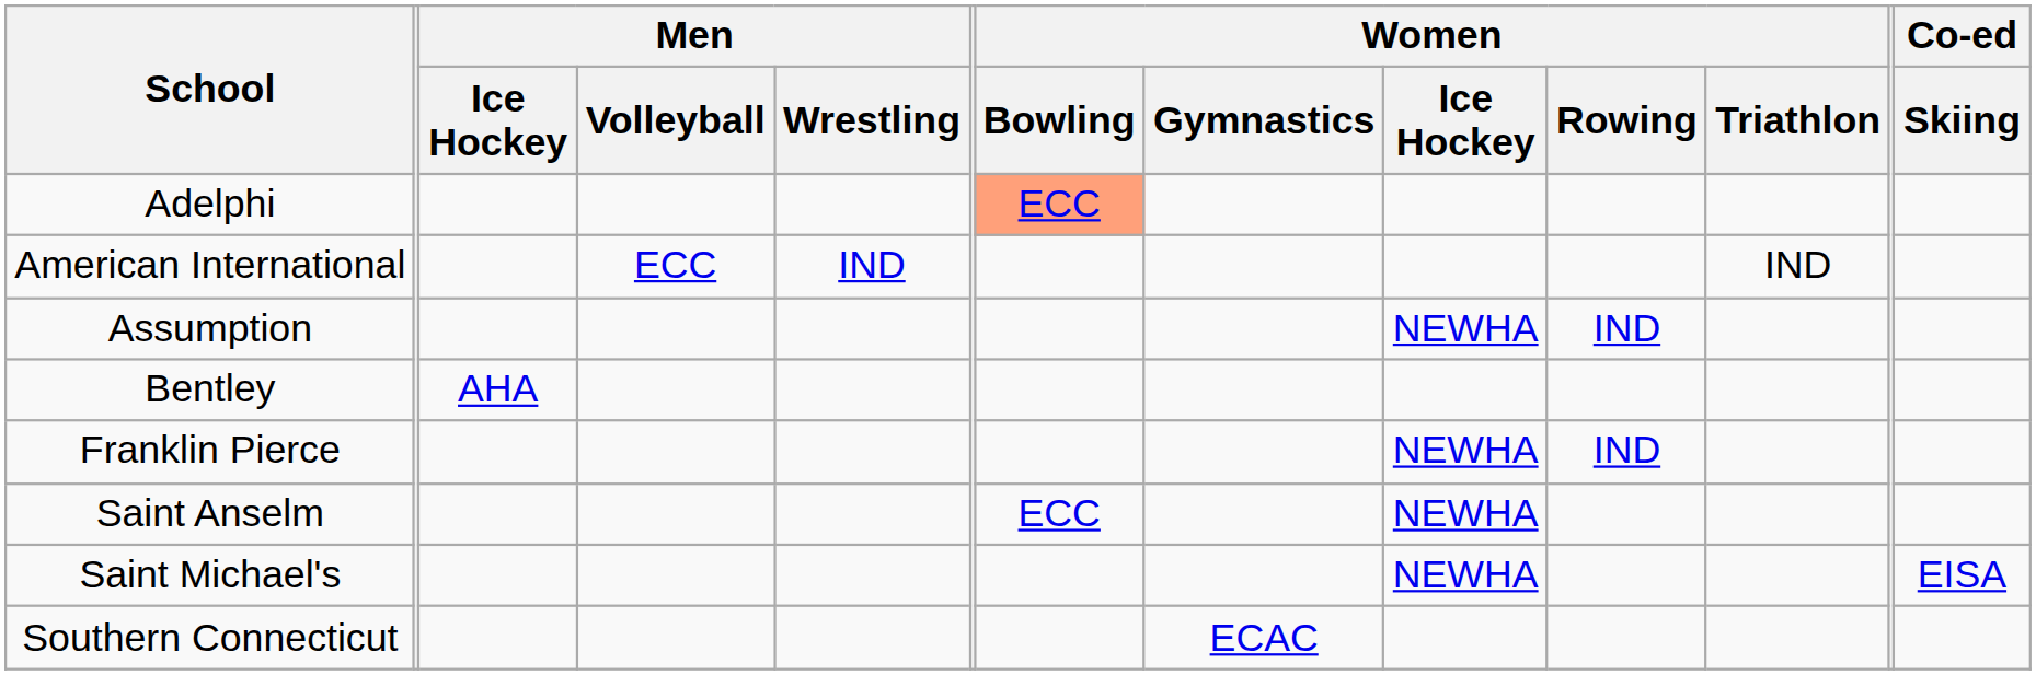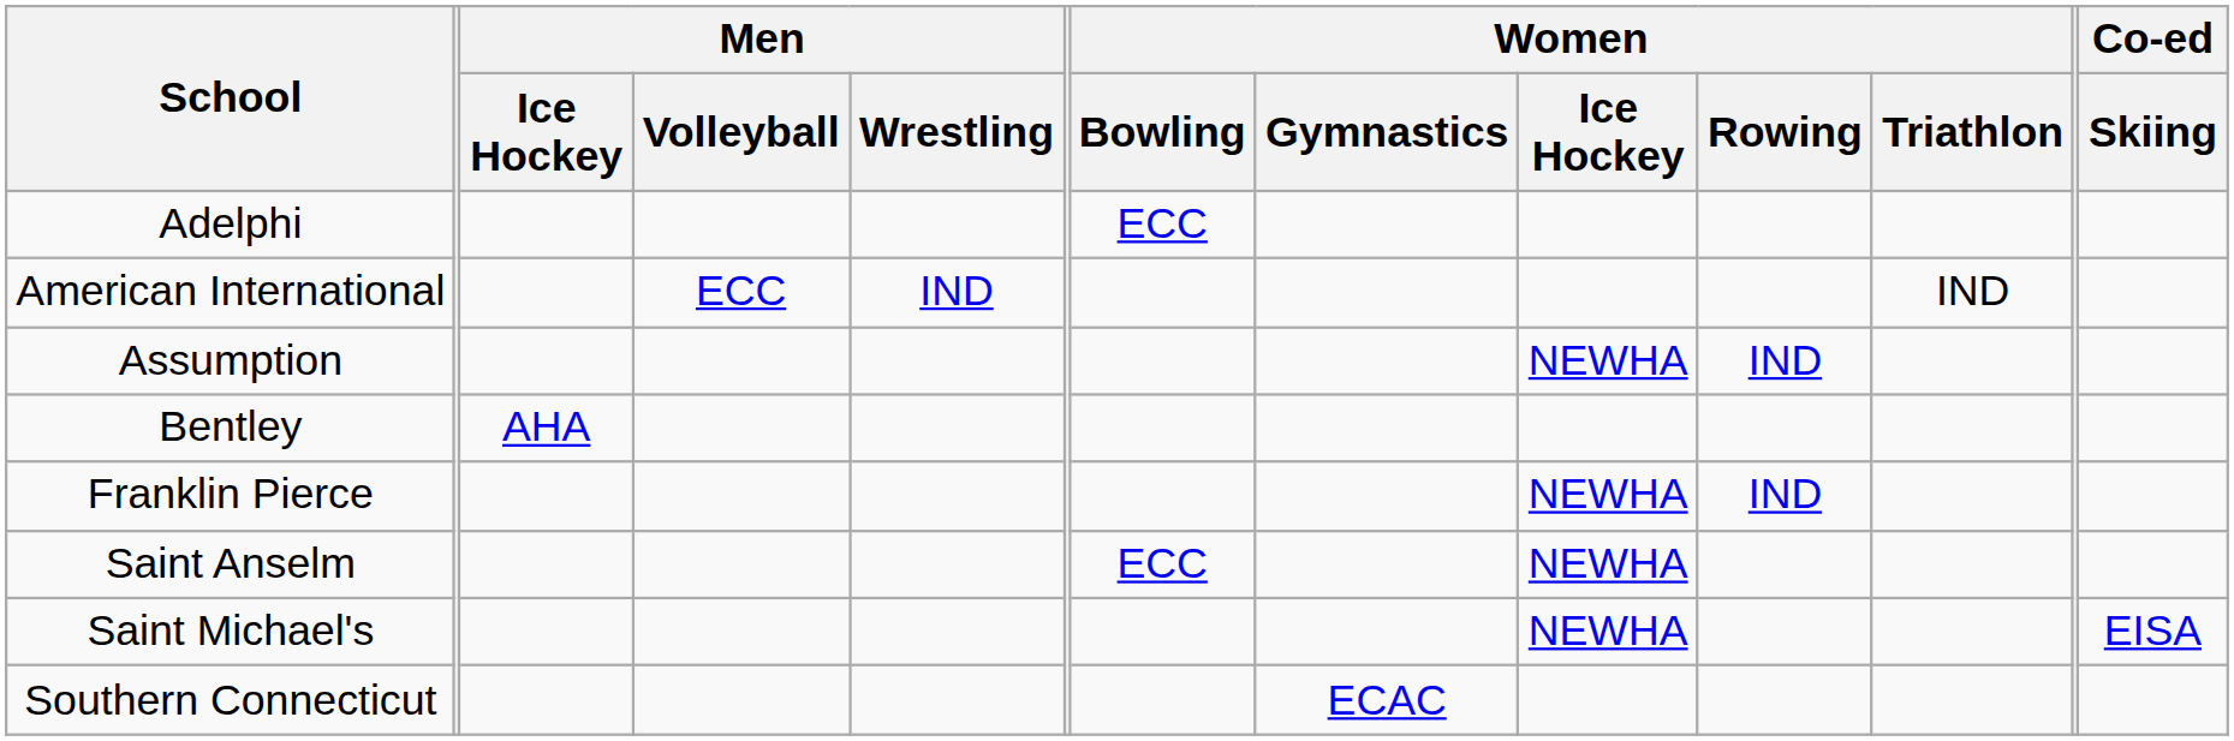Adelphi | Women / Bowling: lightsalmon background -> no background
